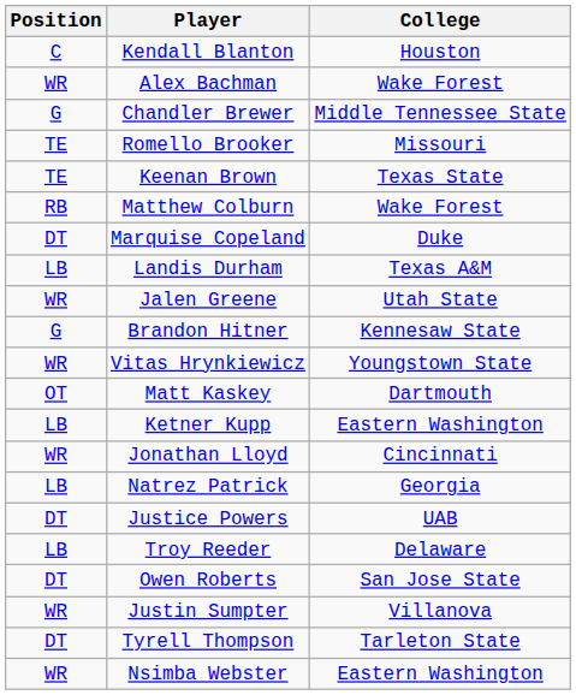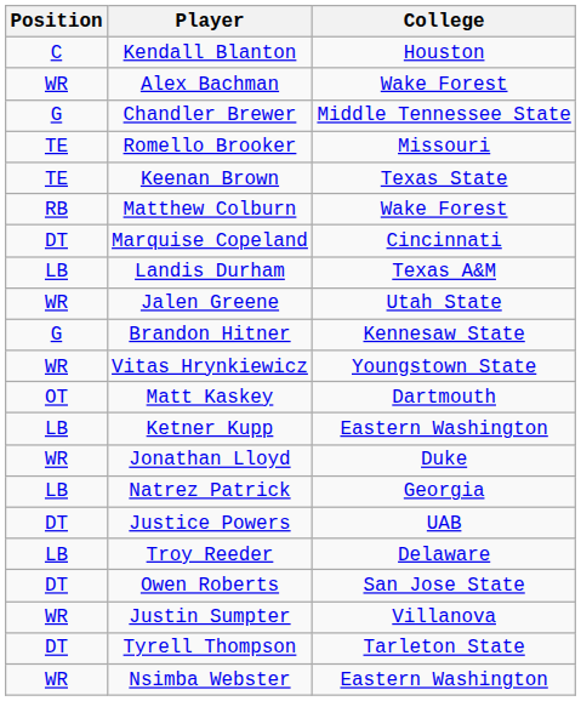Marquise Copeland | College: Duke -> Cincinnati
Jonathan Lloyd | College: Cincinnati -> Duke
